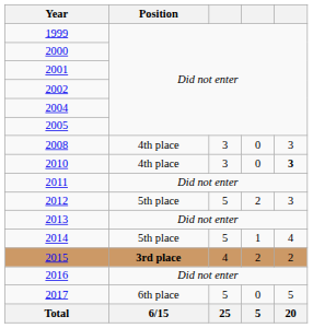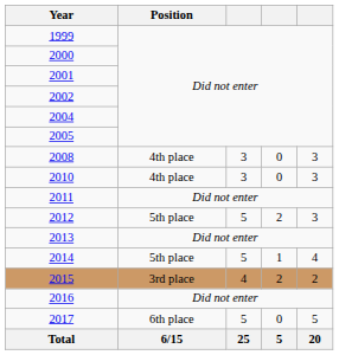2010 | column 5: bold -> normal
2015 | Position: bold -> normal
